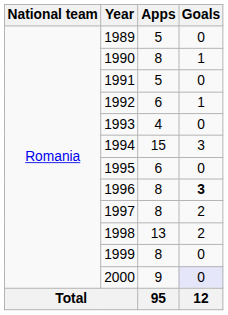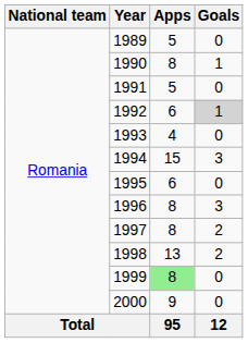1992 | Goals: no background -> lightgrey background
1996 | Goals: bold -> normal
1999 | Apps: no background -> lightgreen background
2000 | Goals: lavender background -> no background
